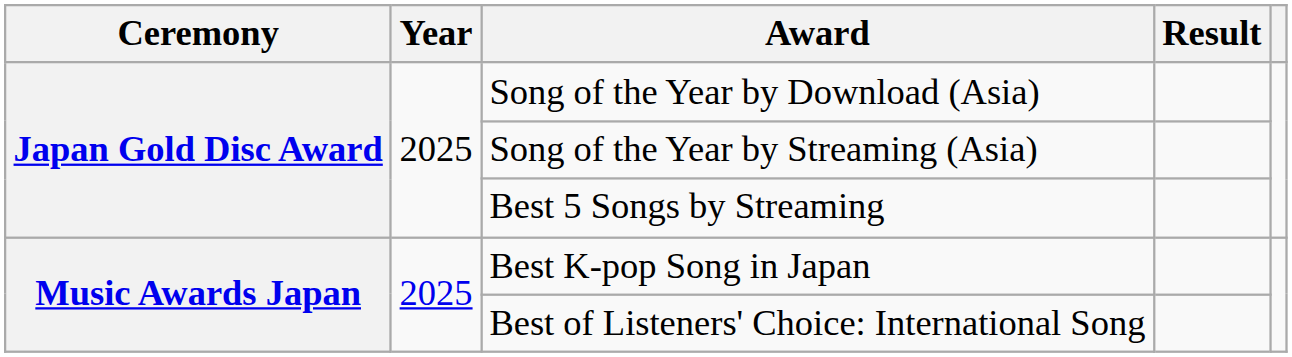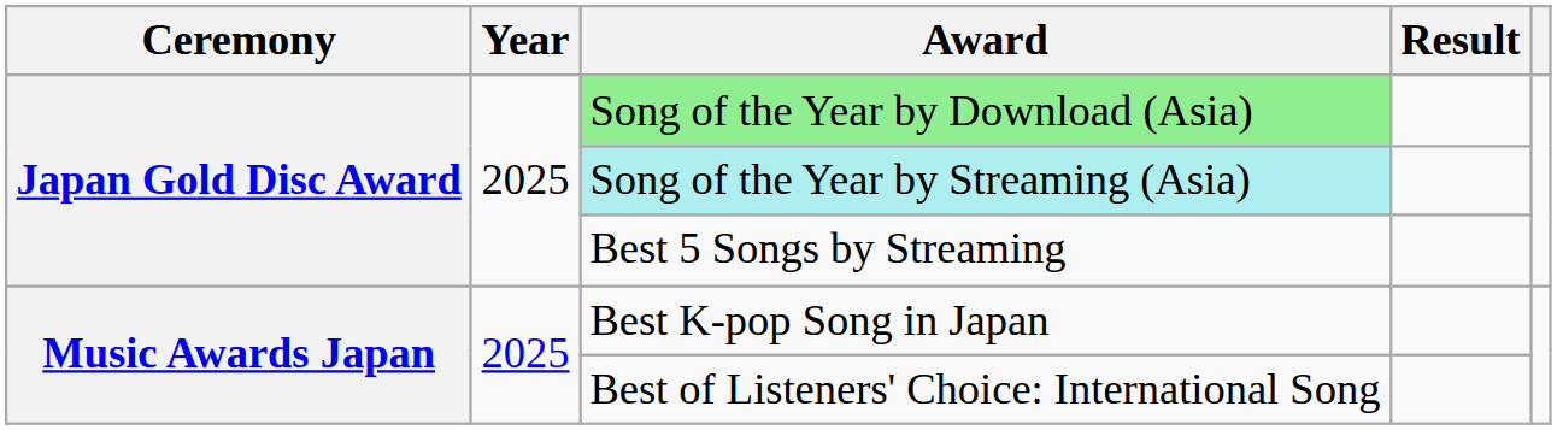Song of the Year by Download (Asia) | Award: no background -> lightgreen background
Song of the Year by Streaming (Asia) | Award: no background -> paleturquoise background
